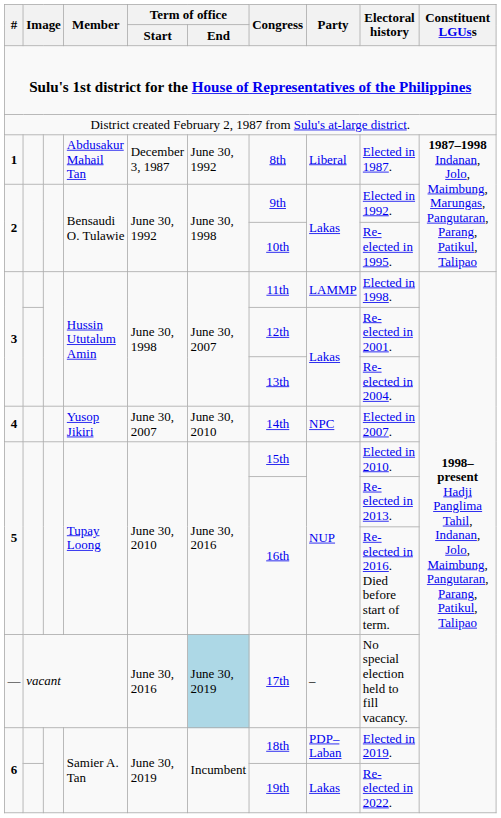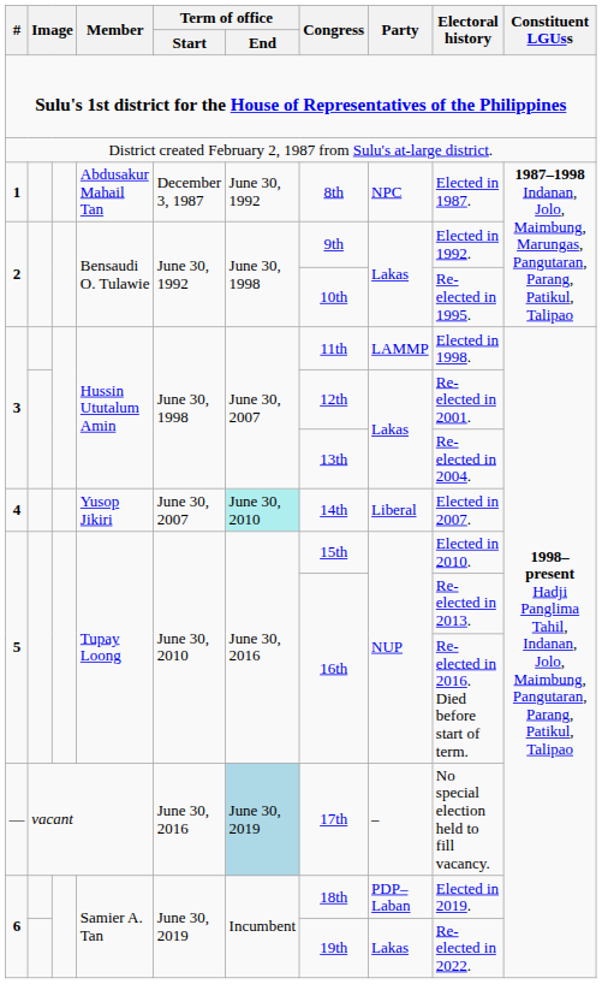1 | Party: Liberal -> NPC
4 | Term of office / End: no background -> paleturquoise background
4 | Party: NPC -> Liberal
